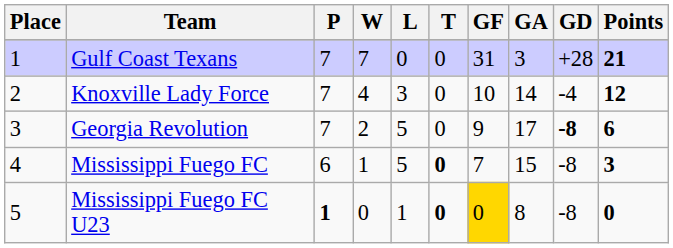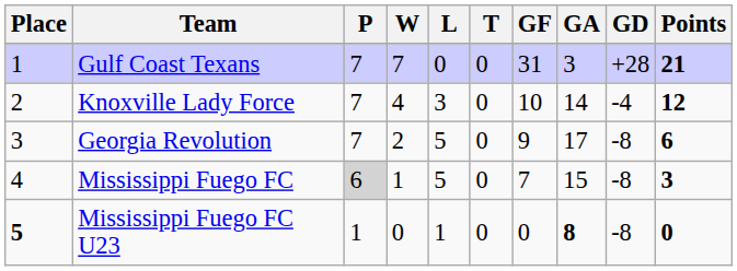Georgia Revolution | GD: bold -> normal
Mississippi Fuego FC | P: no background -> lightgrey background
Mississippi Fuego FC | T: bold -> normal
Mississippi Fuego FC U23 | Place: normal -> bold
Mississippi Fuego FC U23 | P: bold -> normal
Mississippi Fuego FC U23 | T: bold -> normal
Mississippi Fuego FC U23 | GF: gold background -> no background
Mississippi Fuego FC U23 | GA: normal -> bold
